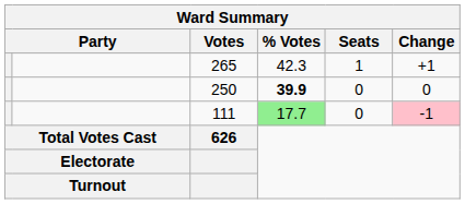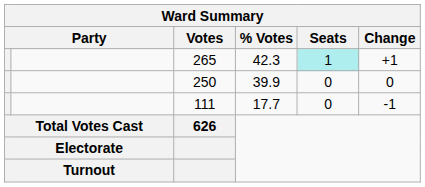265 | Seats: no background -> paleturquoise background
250 | % Votes: bold -> normal
111 | % Votes: lightgreen background -> no background
111 | Change: pink background -> no background
